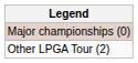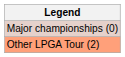row 3 | column 1: no background -> lightsalmon background
